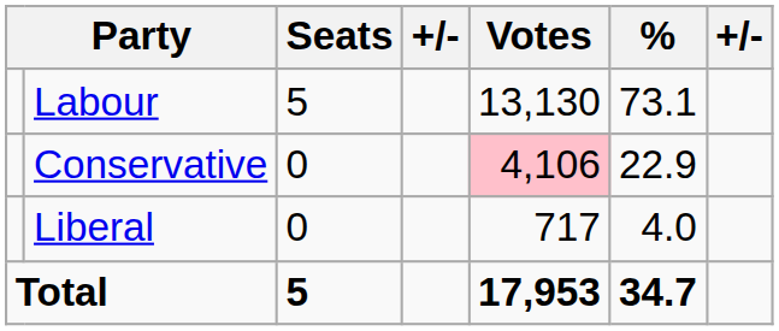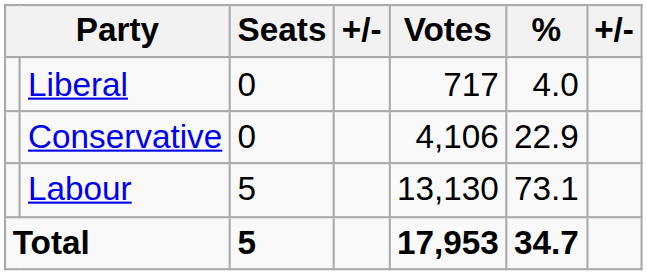rows swapped: Labour <-> Liberal
Conservative | Votes: pink background -> no background
